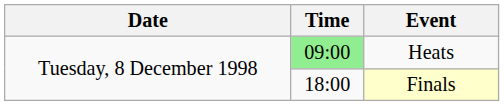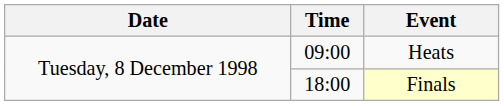Heats | Time: lightgreen background -> no background
